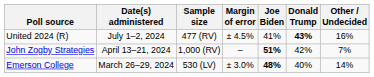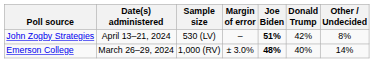- row: United 2024 (R) | July 1–2, 2024 | 477 (RV) | ± 4.5% | 41% | 43% | 16%
John Zogby Strategies | Sample size: 1,000 (RV) -> 530 (LV)
John Zogby Strategies | Other / Undecided: 7% -> 8%
Emerson College | Sample size: 530 (LV) -> 1,000 (RV)
